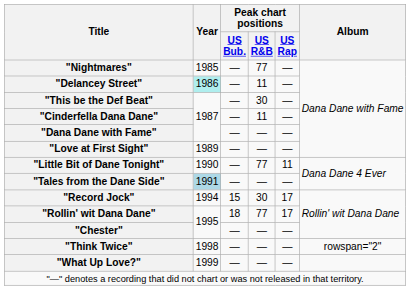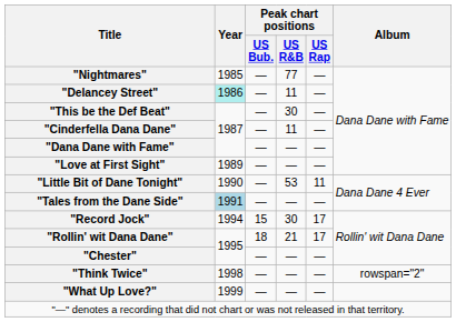"Little Bit of Dane Tonight" | Peak chart positions / US R&B: 77 -> 53
"Rollin' wit Dana Dane" | Peak chart positions / US R&B: 77 -> 21
